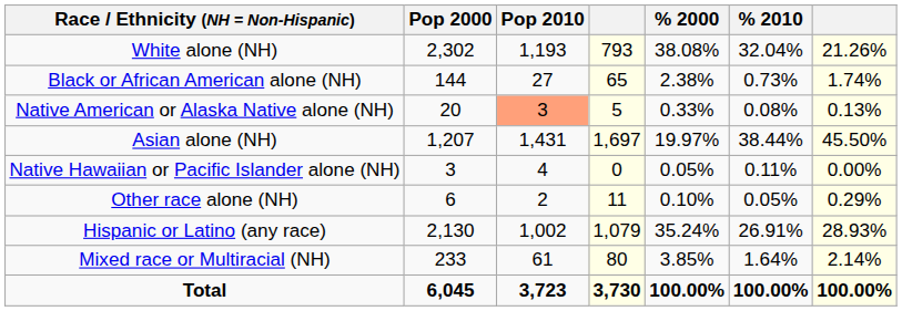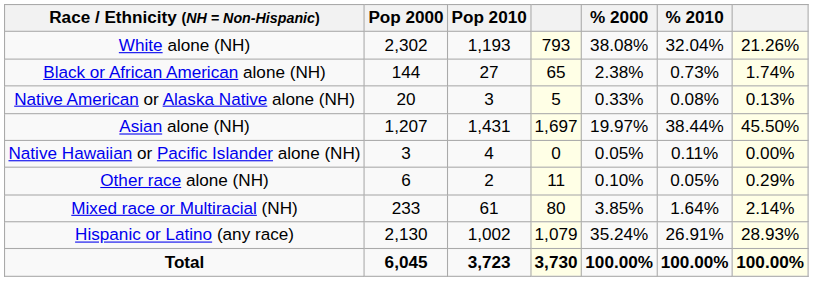Native American or Alaska Native alone (NH) | Pop 2010: lightsalmon background -> no background
rows swapped: Mixed race or Multiracial (NH) <-> Hispanic or Latino (any race)
